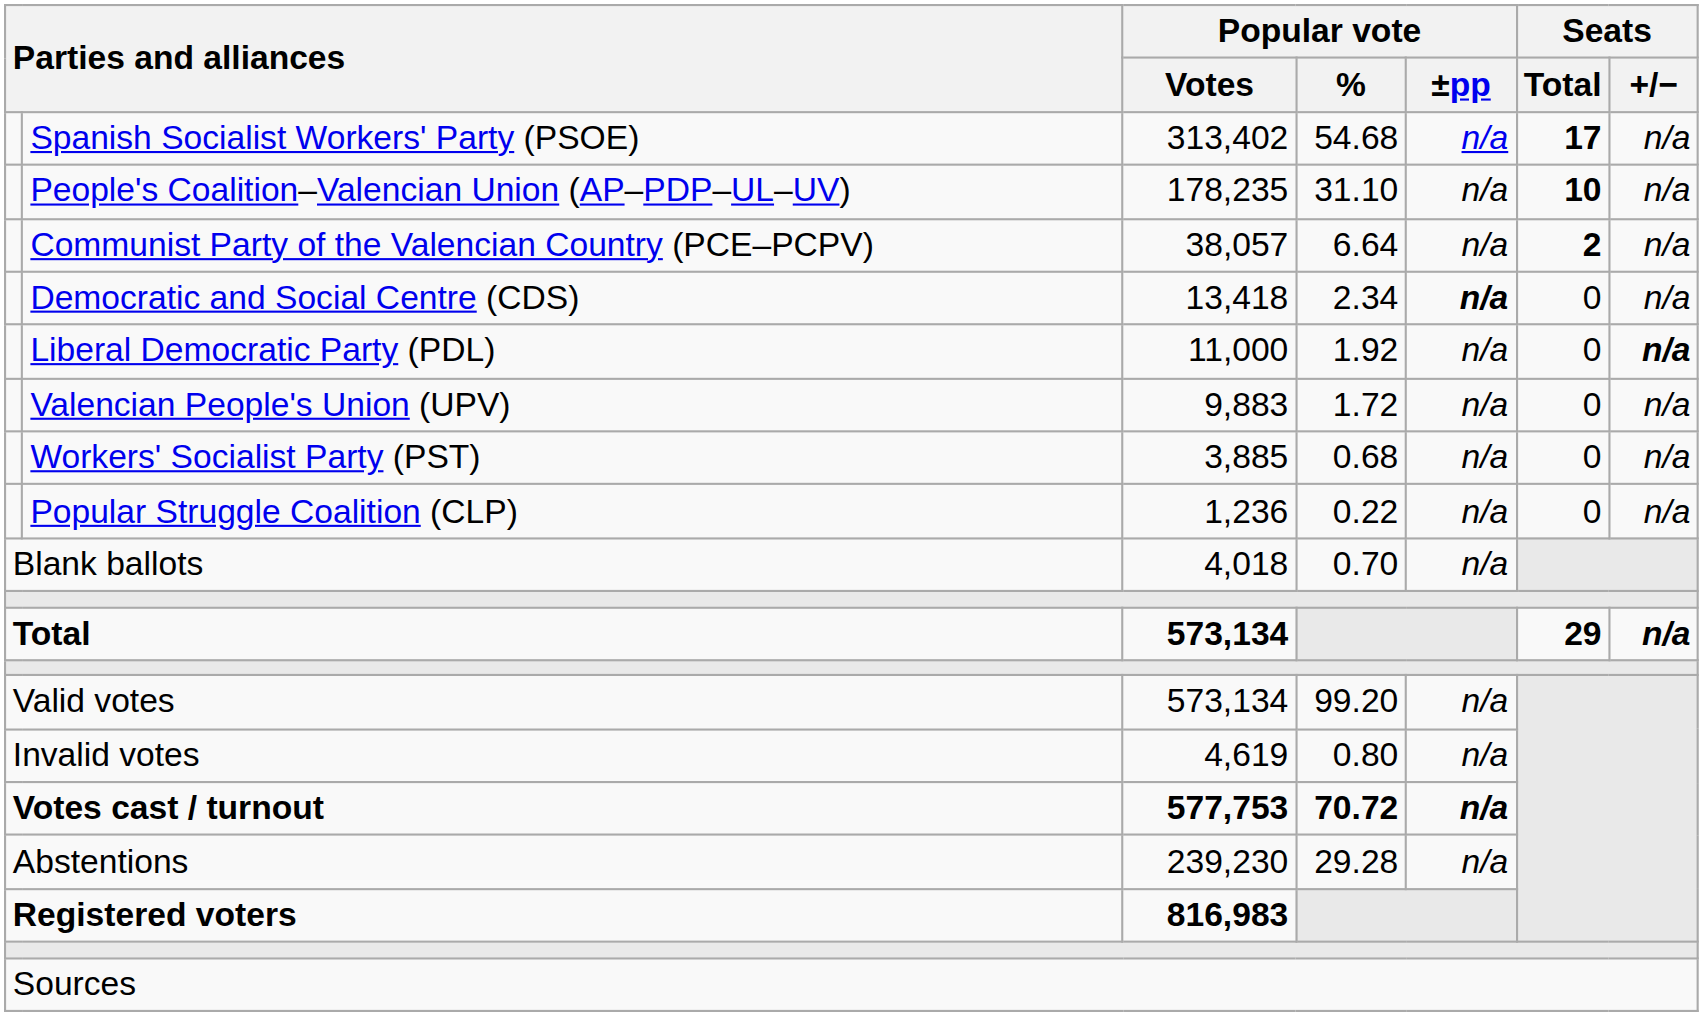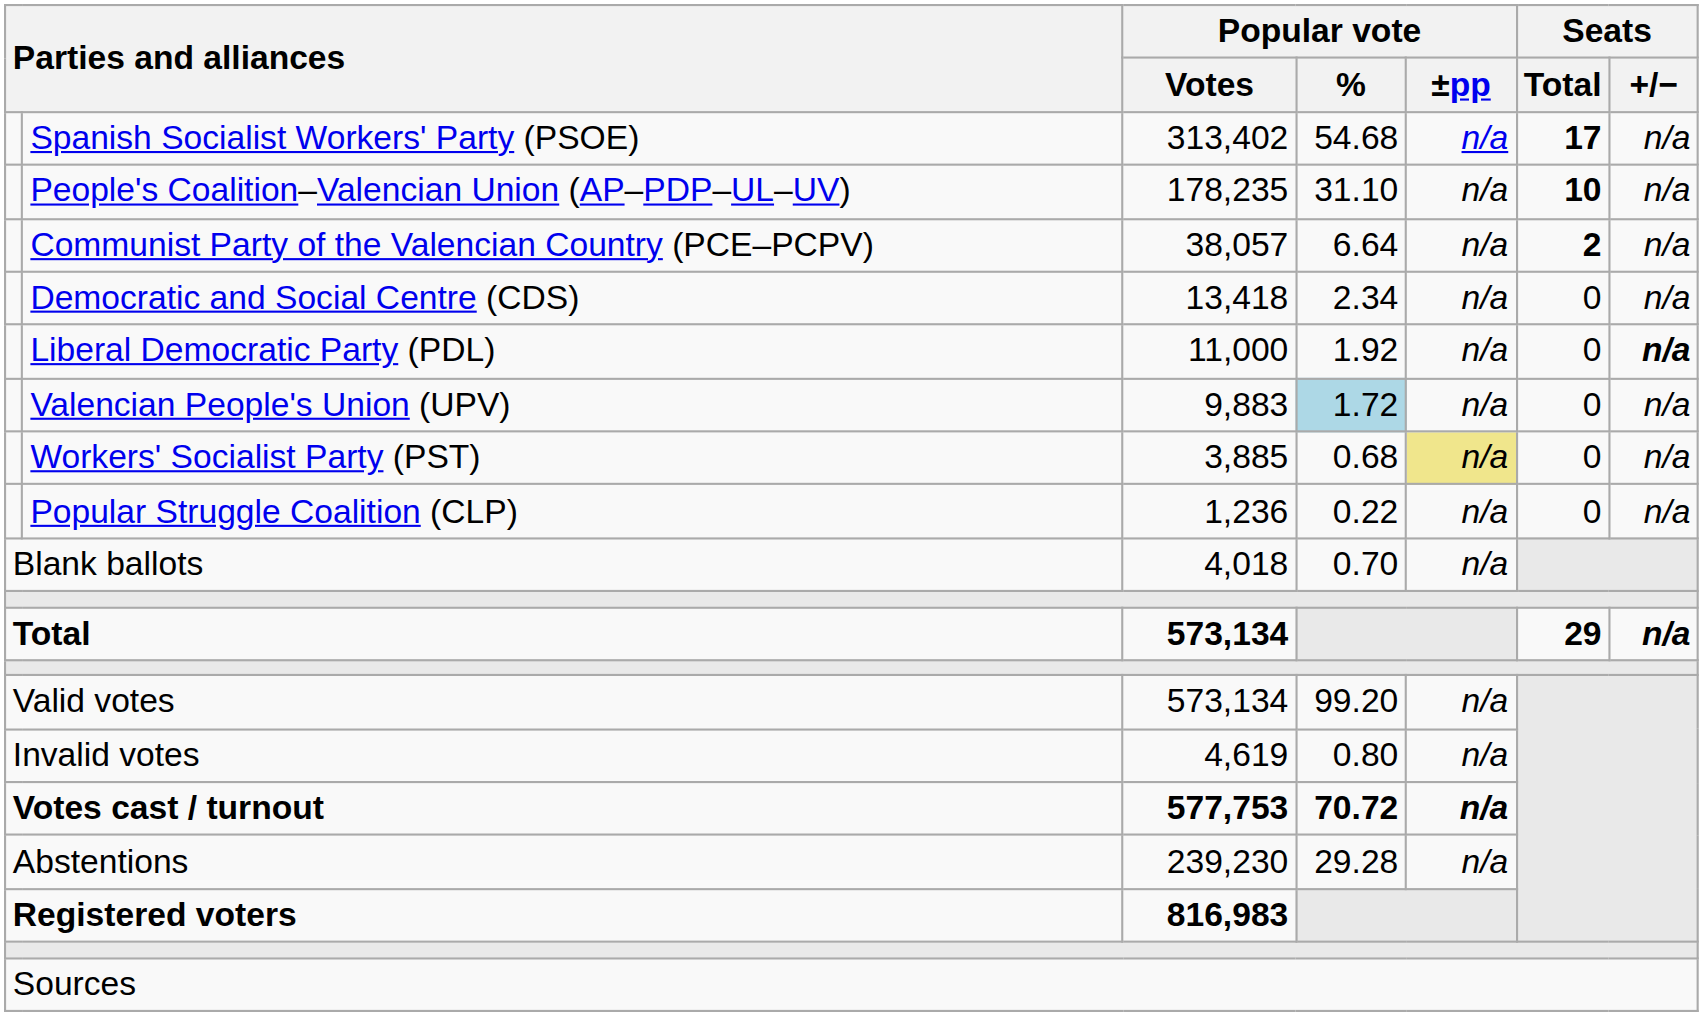Democratic and Social Centre (CDS) | Popular vote / ±pp: bold -> normal
Valencian People's Union (UPV) | Popular vote / %: no background -> lightblue background
Workers' Socialist Party (PST) | Popular vote / ±pp: no background -> khaki background
